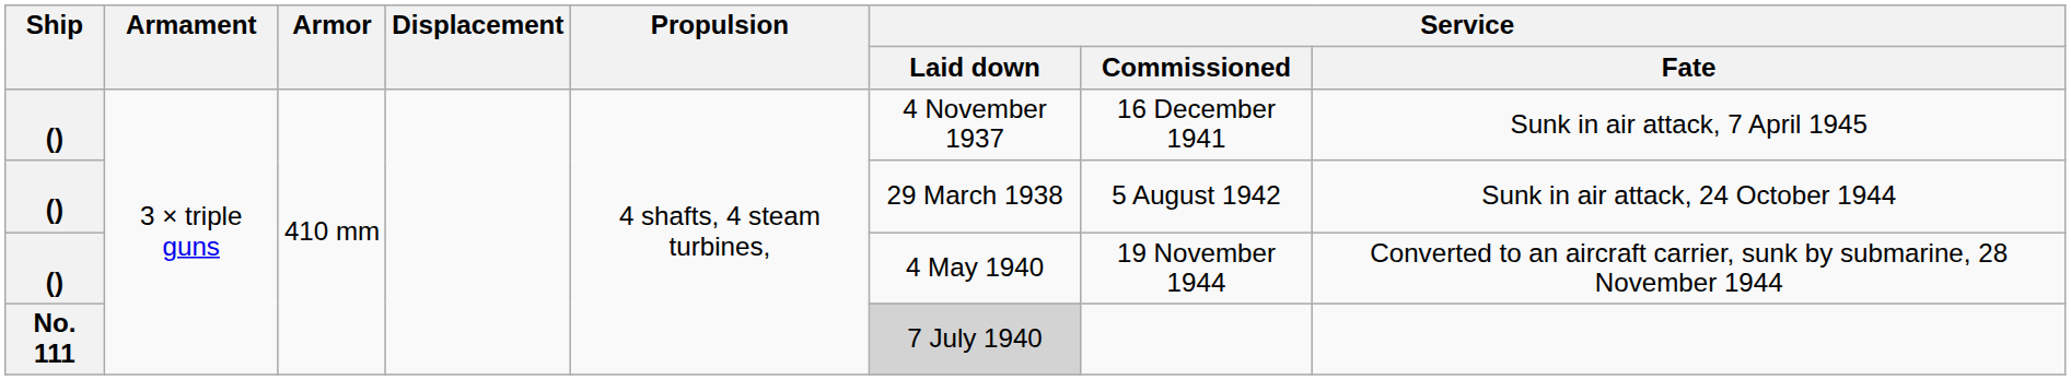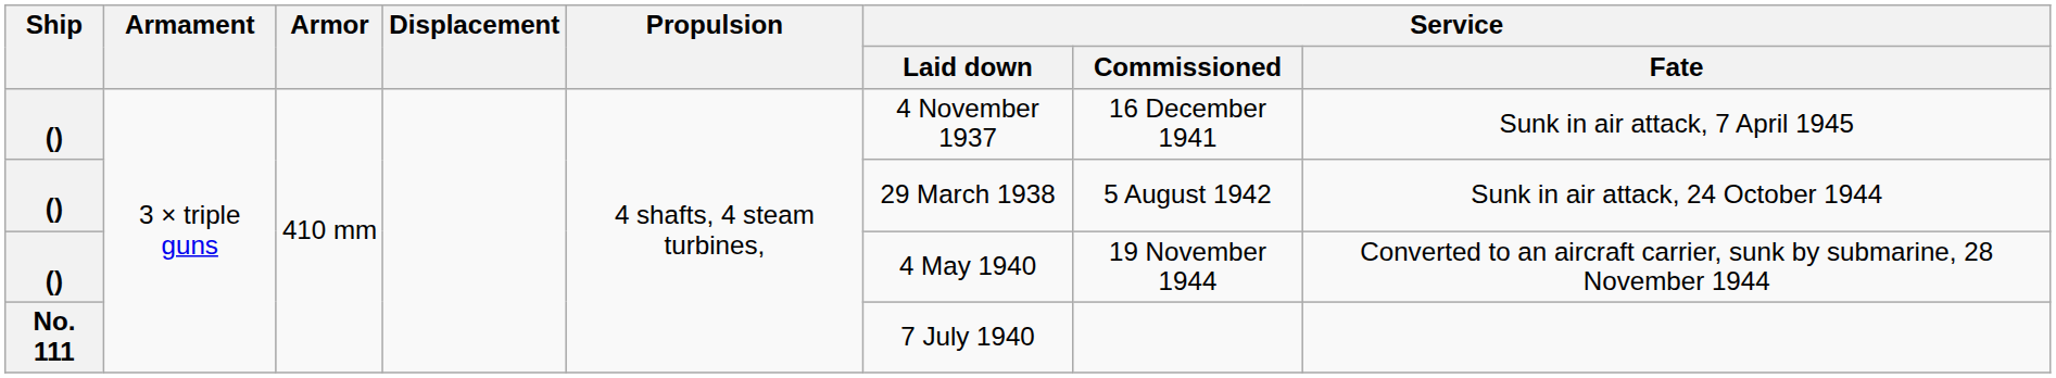No. 111 | Service / Laid down: lightgrey background -> no background
